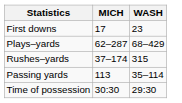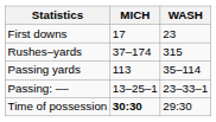- row: Plays–yards | 62–287 | 68–429
+ row: Passing: –– | 13–25–1 | 23–33–1
Time of possession | MICH: normal -> bold
